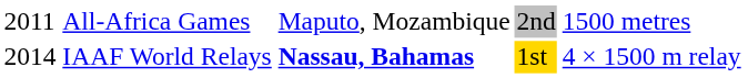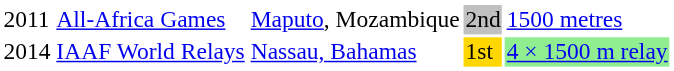IAAF World Relays | column 3: bold -> normal
IAAF World Relays | column 5: no background -> lightgreen background
